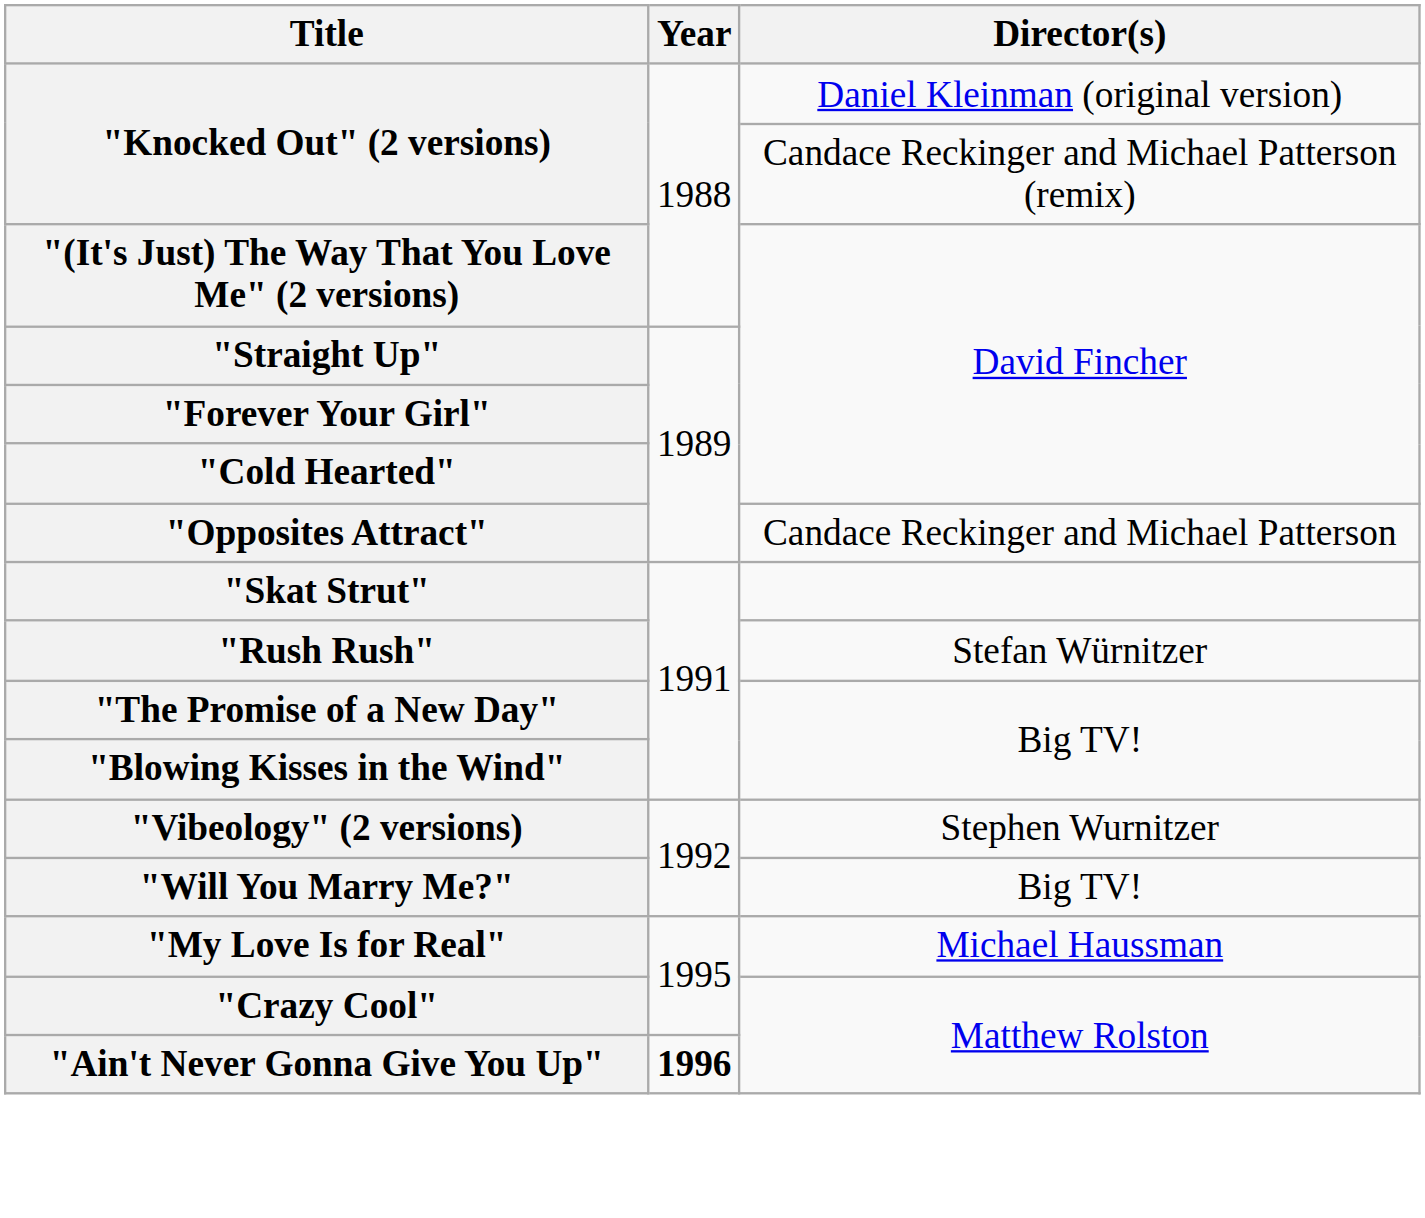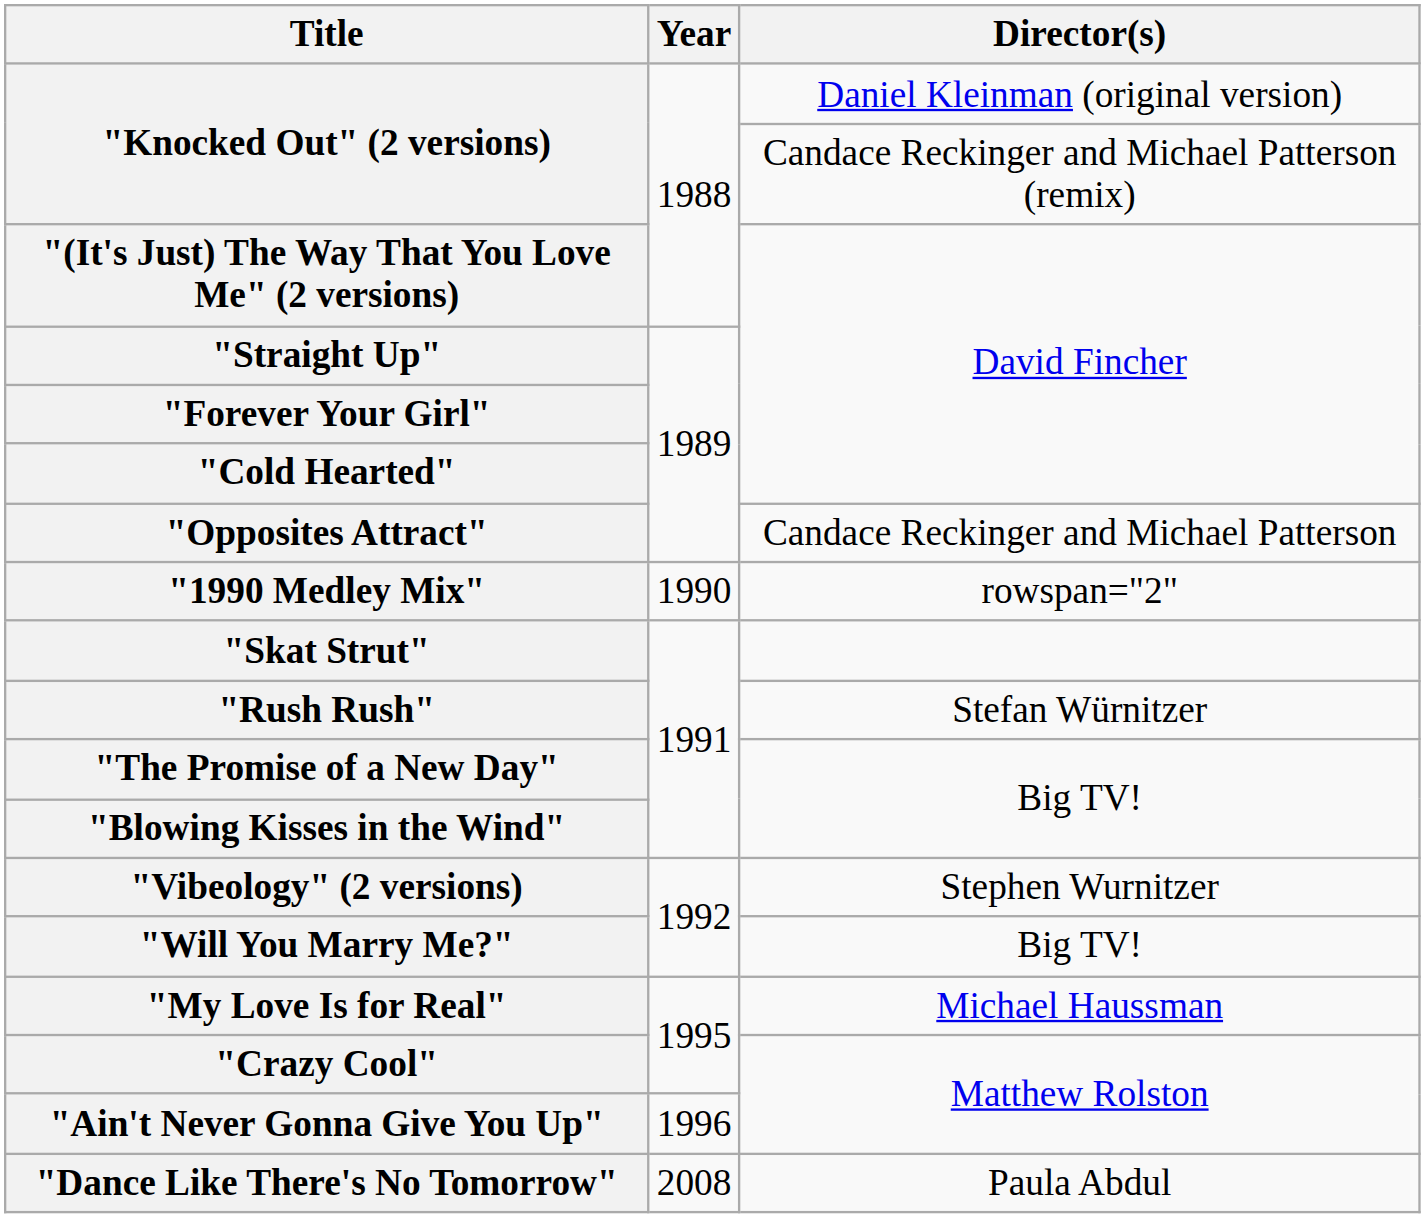+ row: "1990 Medley Mix" | 1990 | rowspan="2"
"Ain't Never Gonna Give You Up" | Year: bold -> normal
+ row: "Dance Like There's No Tomorrow" | 2008 | Paula Abdul
